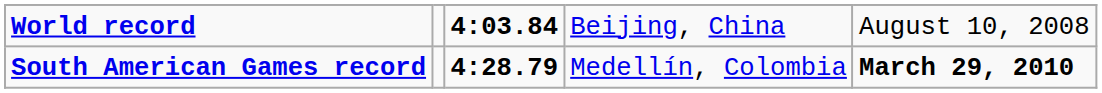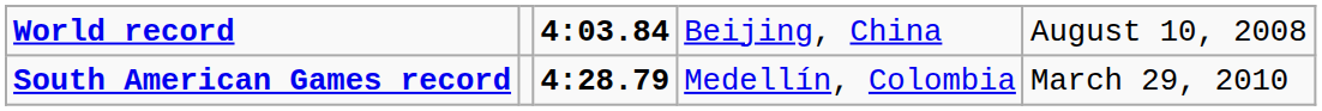South American Games record | column 5: bold -> normal
